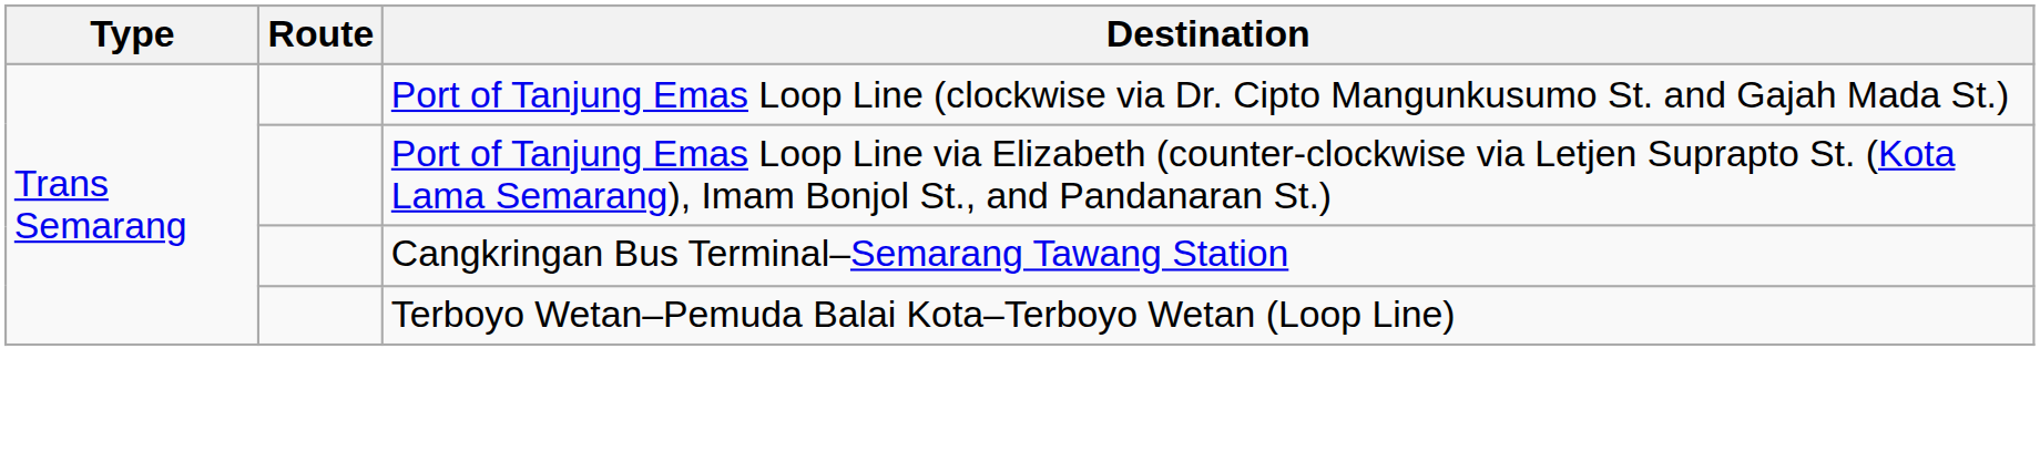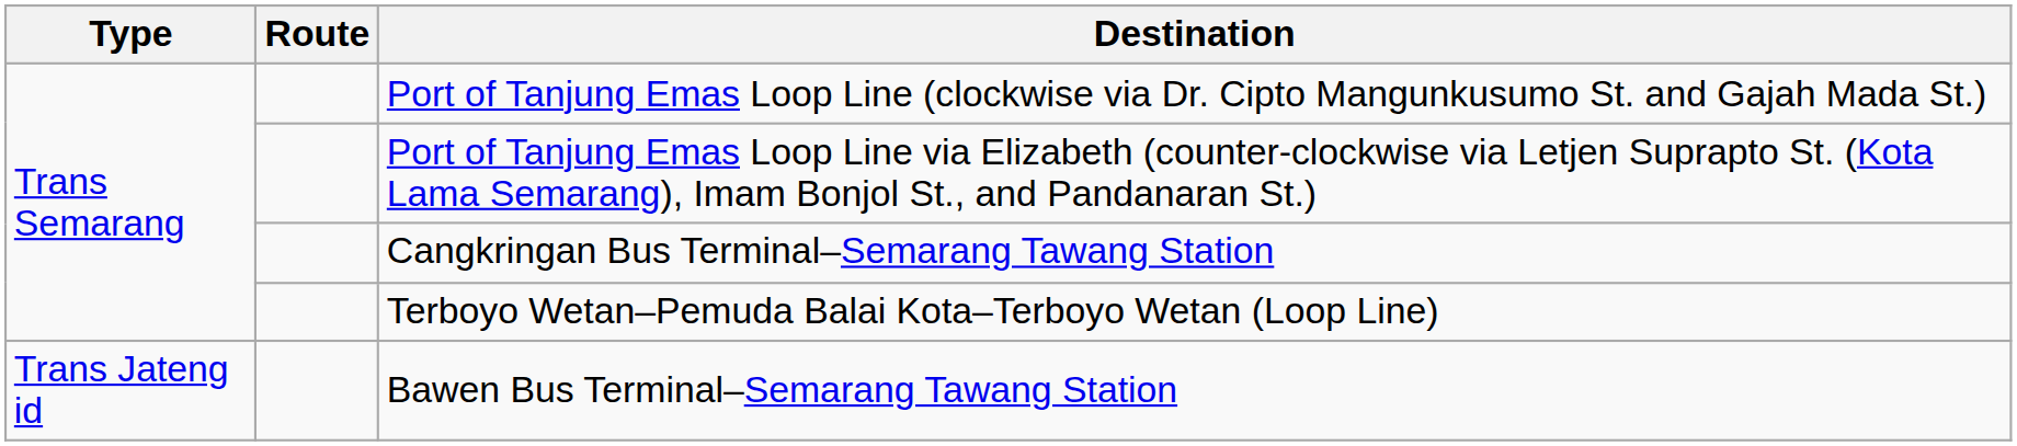+ row: Trans Jateng id | Bawen Bus Terminal–Semarang Tawang Station
